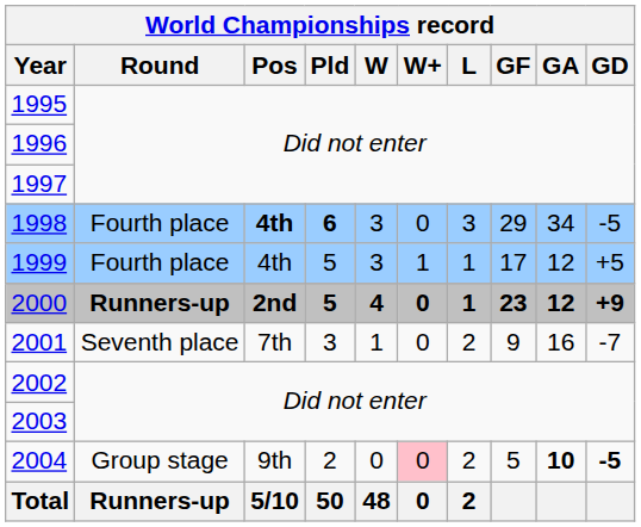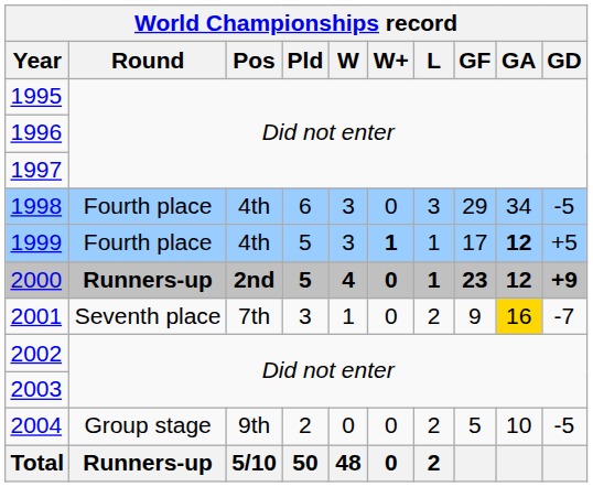1998 | Pos: bold -> normal
1998 | Pld: bold -> normal
1999 | W+: normal -> bold
1999 | GA: normal -> bold
2001 | GA: no background -> gold background
2004 | W+: pink background -> no background
2004 | GA: bold -> normal
2004 | GD: bold -> normal
